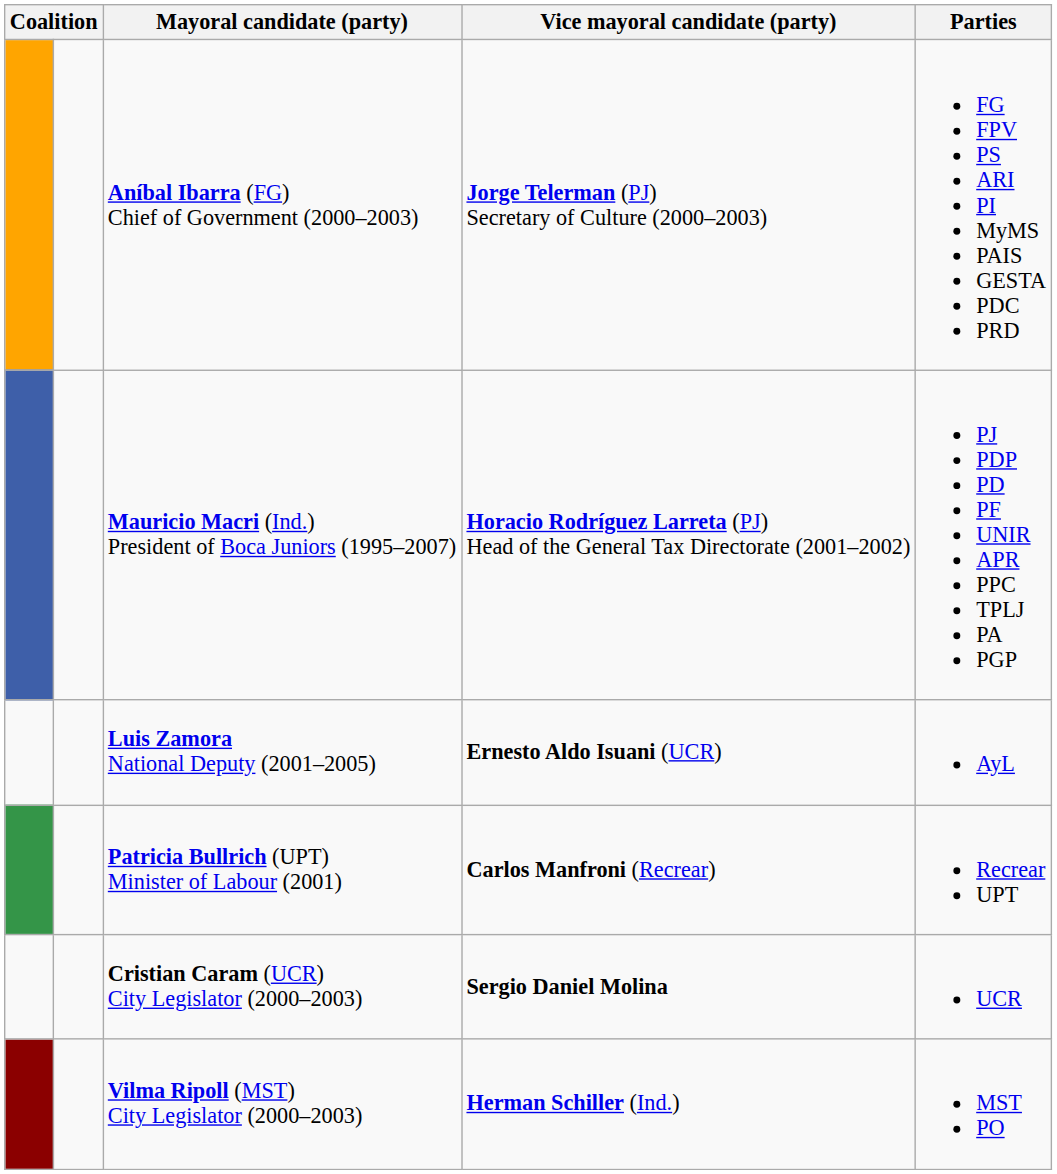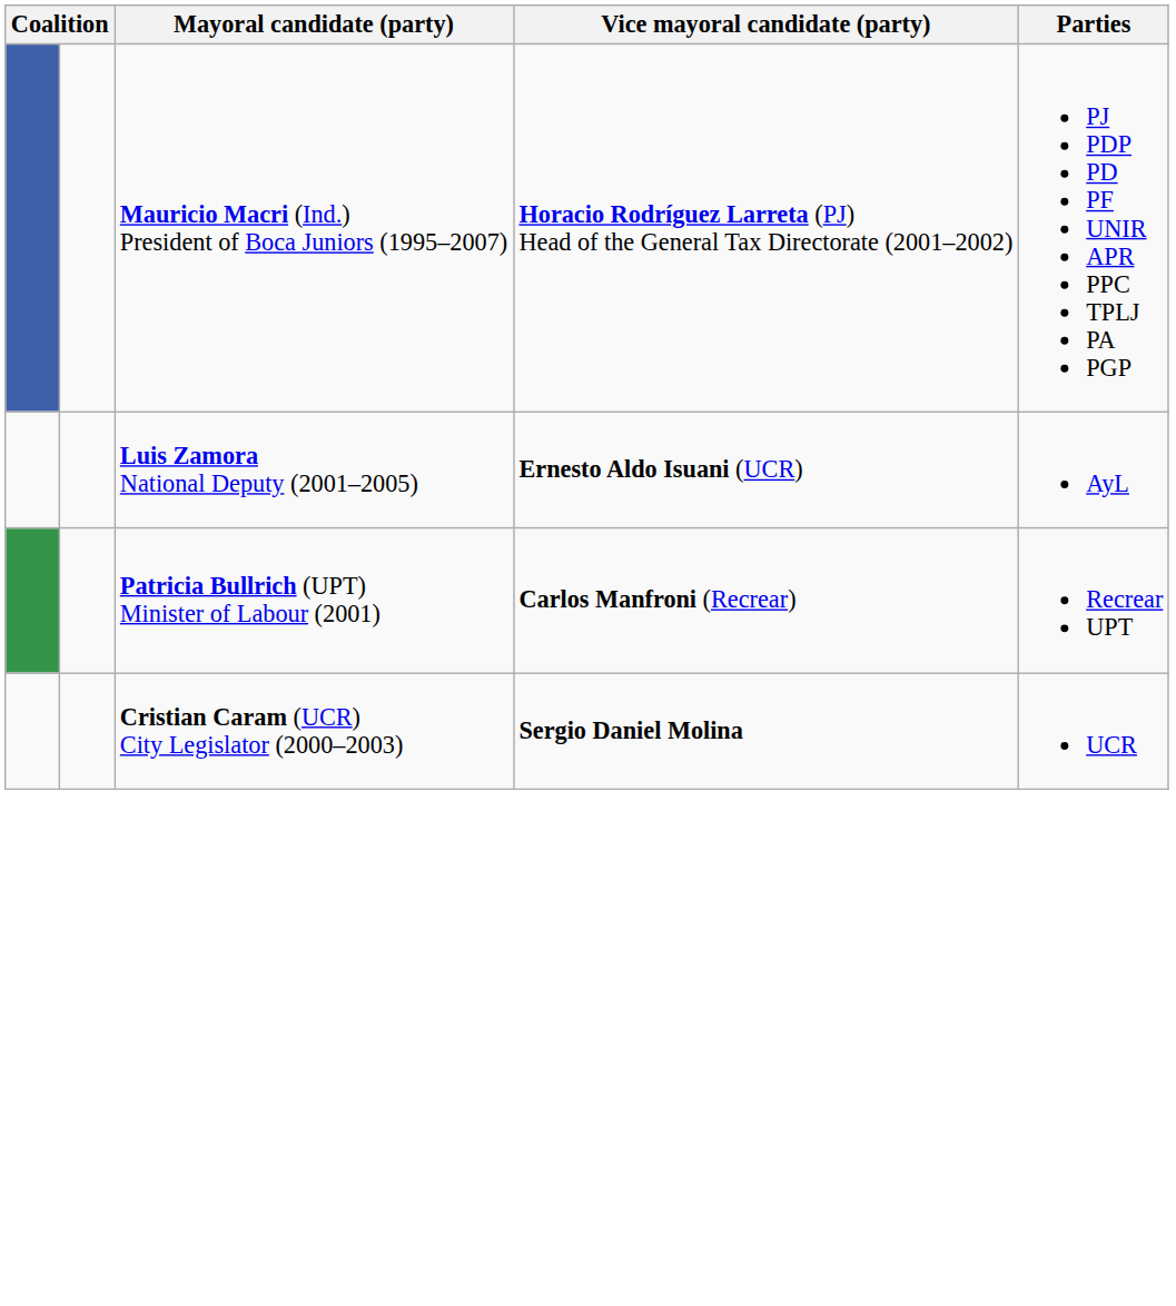- row: Aníbal Ibarra (FG) Chief of Government (2000–2003) | Jorge Telerman (PJ) Secretary of Culture (2000–2003) | FG FPV PS ARI PI MyMS PAIS GESTA PDC PRD
- row: Vilma Ripoll (MST) City Legislator (2000–2003) | Herman Schiller (Ind.) | MST PO
